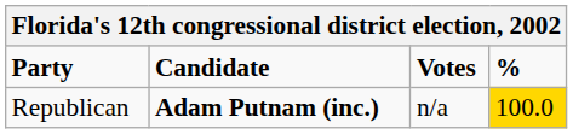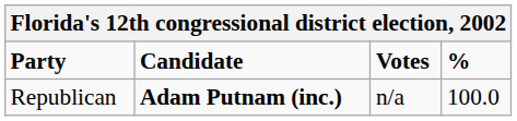Republican | %: gold background -> no background
